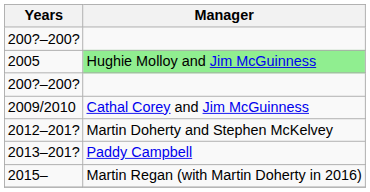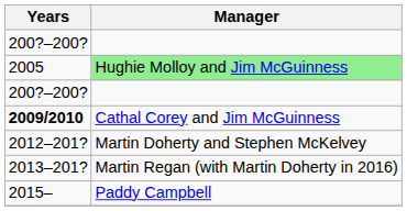row 5 | Years: normal -> bold
row 7 | Manager: Paddy Campbell -> Martin Regan (with Martin Doherty in 2016)
row 8 | Manager: Martin Regan (with Martin Doherty in 2016) -> Paddy Campbell
